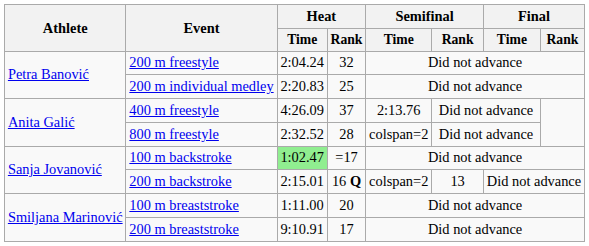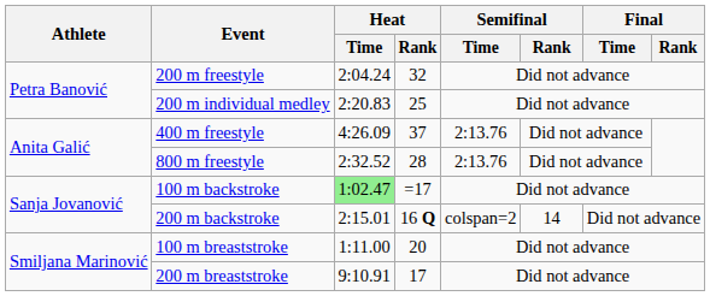800 m freestyle | Semifinal / Time: colspan=2 -> 2:13.76
200 m backstroke | Semifinal / Rank: 13 -> 14
